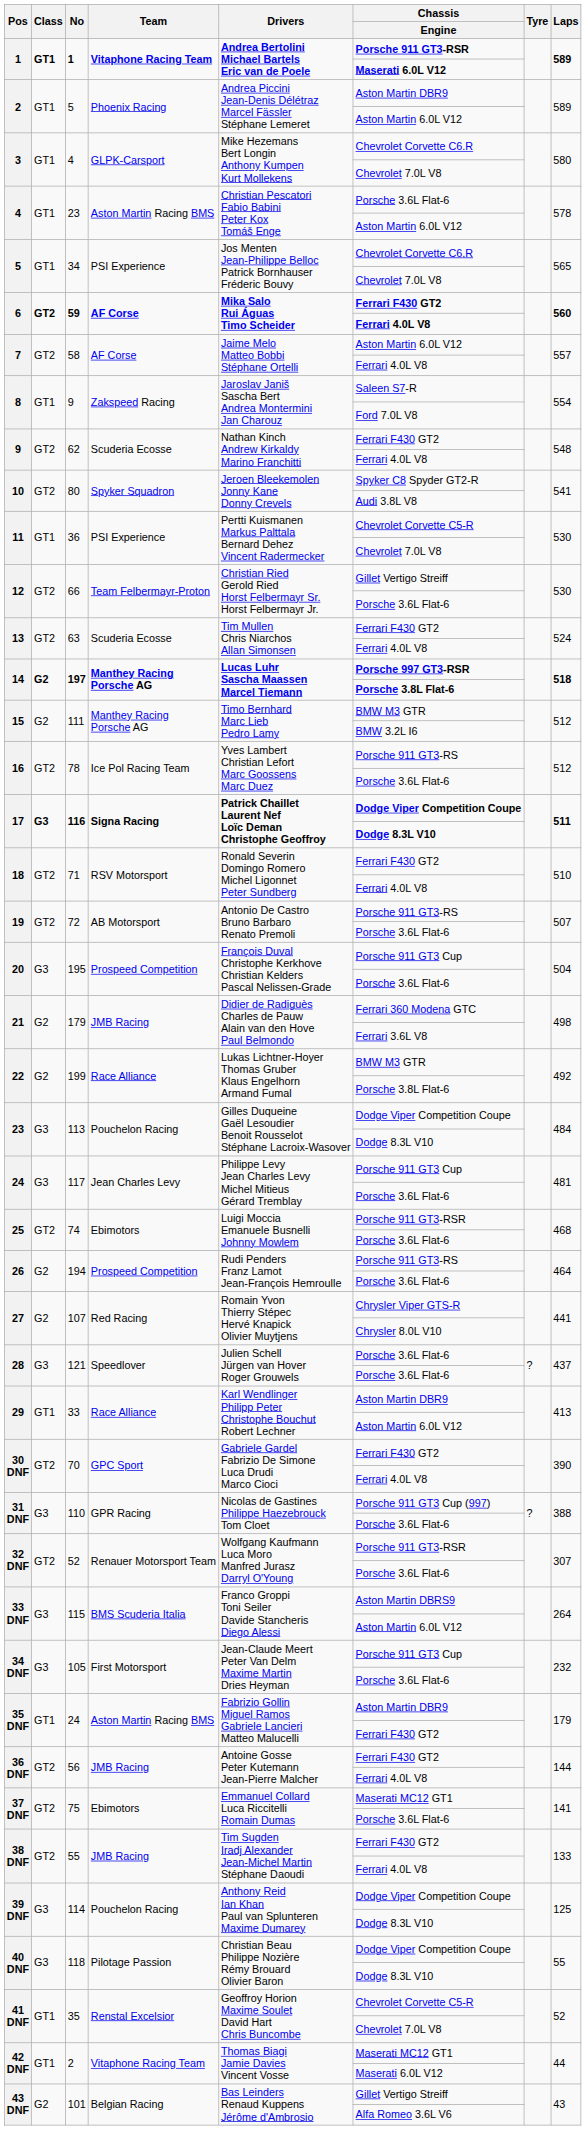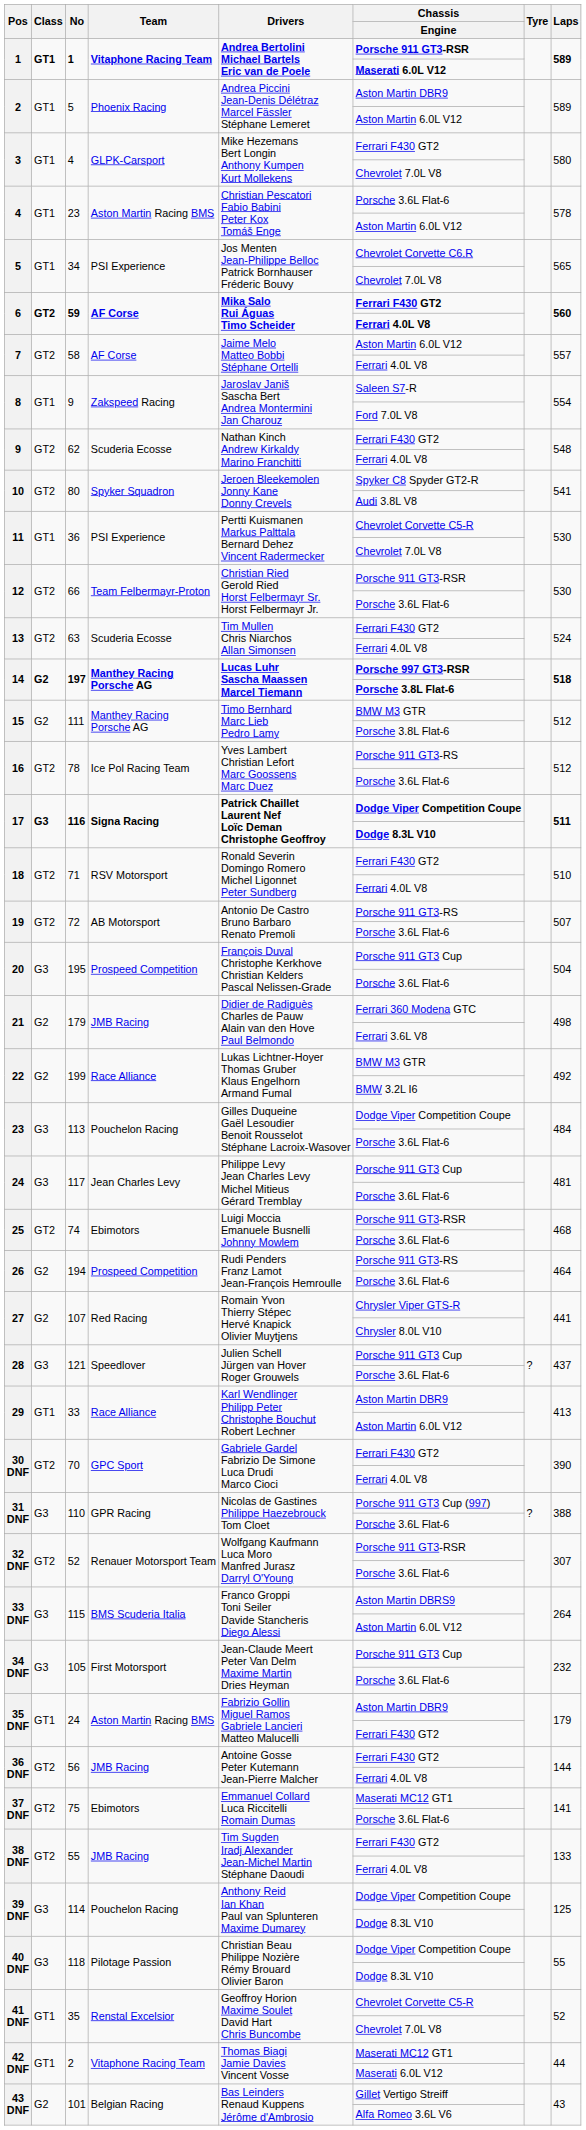row 7 | Chassis / Engine: Chevrolet Corvette C6.R -> Ferrari F430 GT2
row 25 | Chassis / Engine: Gillet Vertigo Streiff -> Porsche 911 GT3-RSR
row 32 | Chassis / Engine: BMW 3.2L I6 -> Porsche 3.8L Flat-6
row 46 | Chassis / Engine: Porsche 3.8L Flat-6 -> BMW 3.2L I6
row 48 | Chassis / Engine: Dodge 8.3L V10 -> Porsche 3.6L Flat-6
row 57 | Chassis / Engine: Porsche 3.6L Flat-6 -> Porsche 911 GT3 Cup
